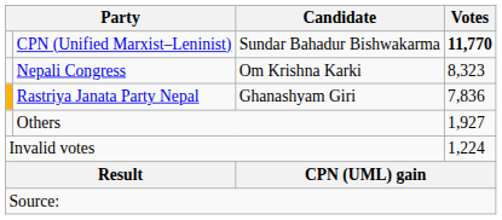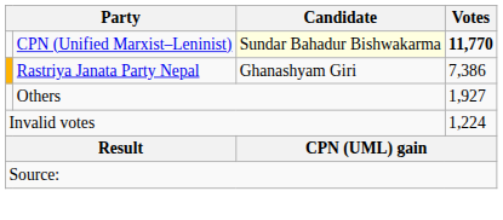CPN (Unified Marxist–Leninist) | Candidate: no background -> lightyellow background
- row: Nepali Congress | Om Krishna Karki | 8,323
Rastriya Janata Party Nepal | Votes: 7,836 -> 7,386
